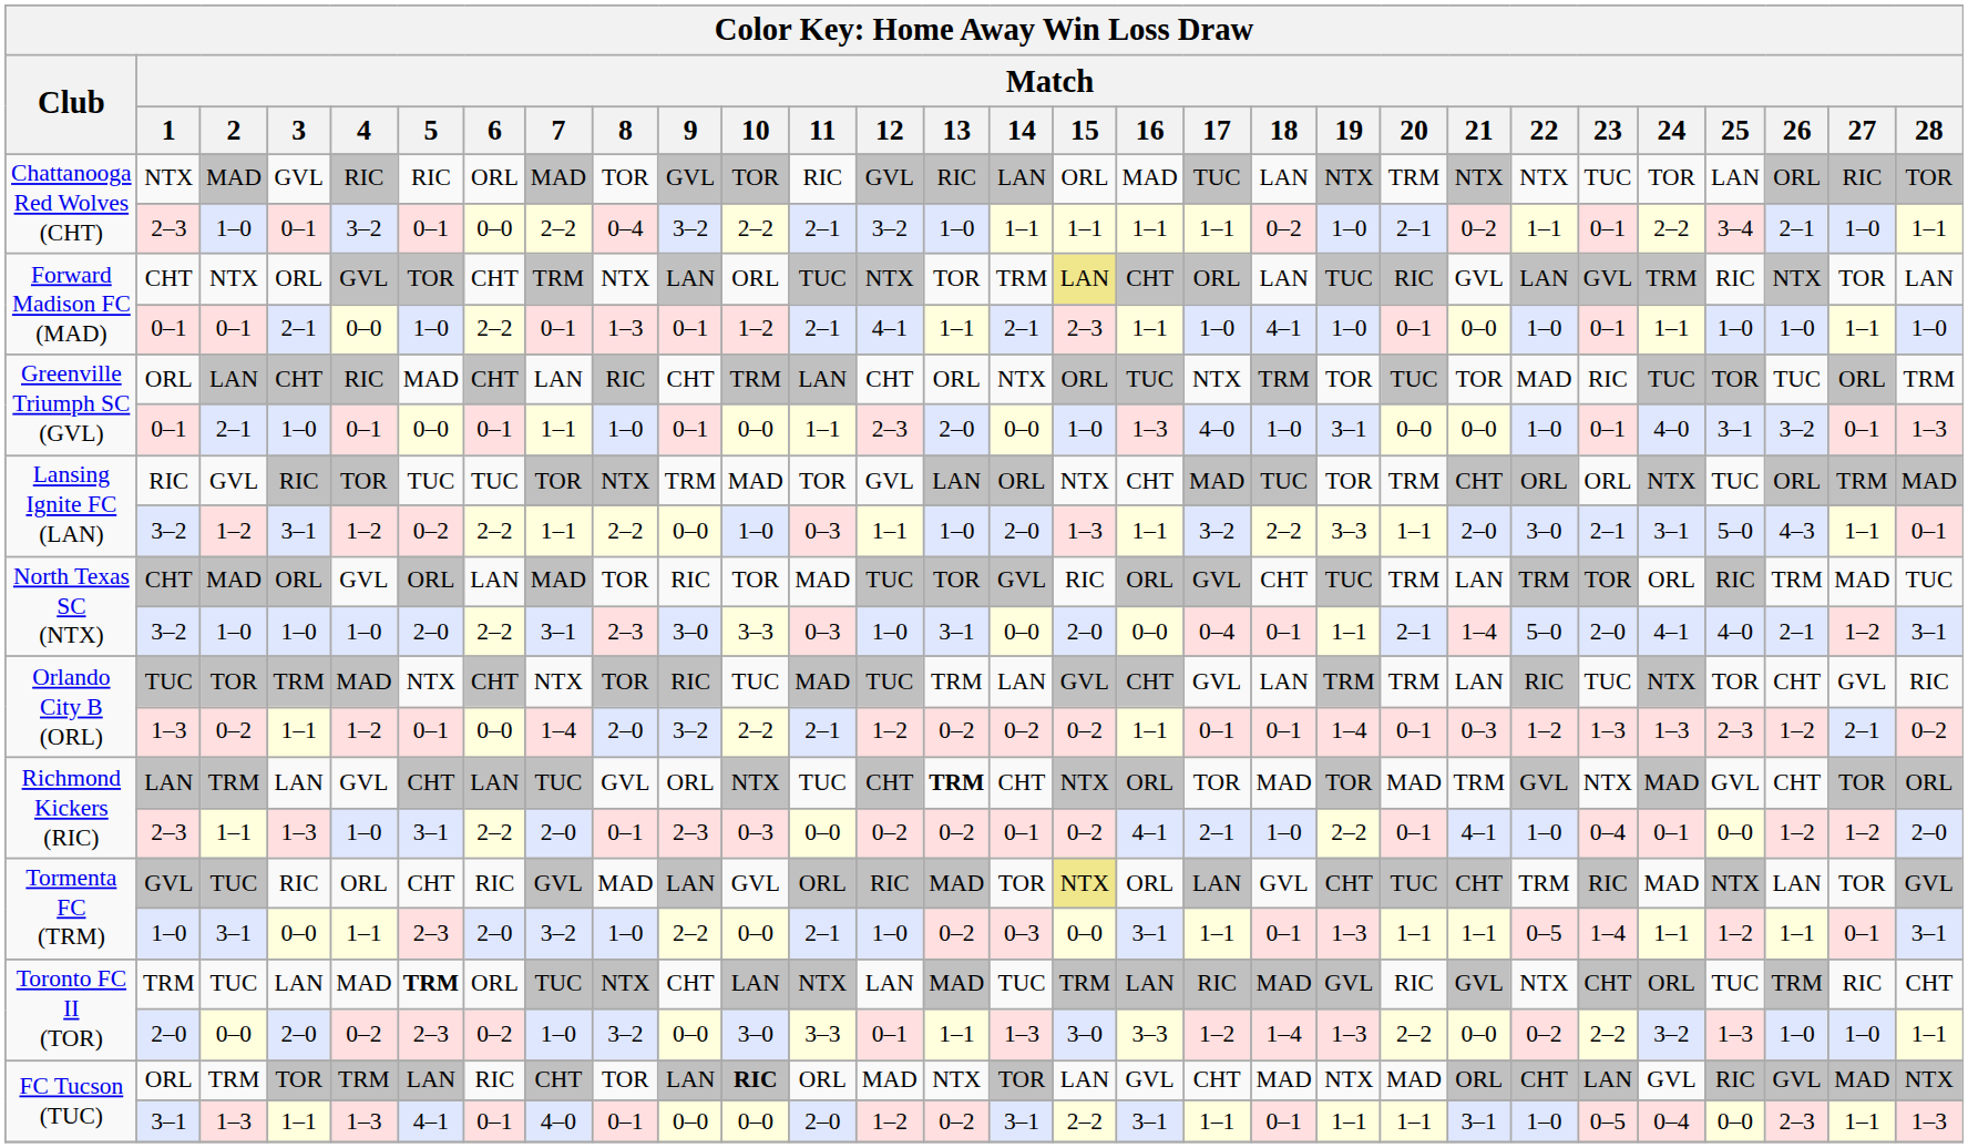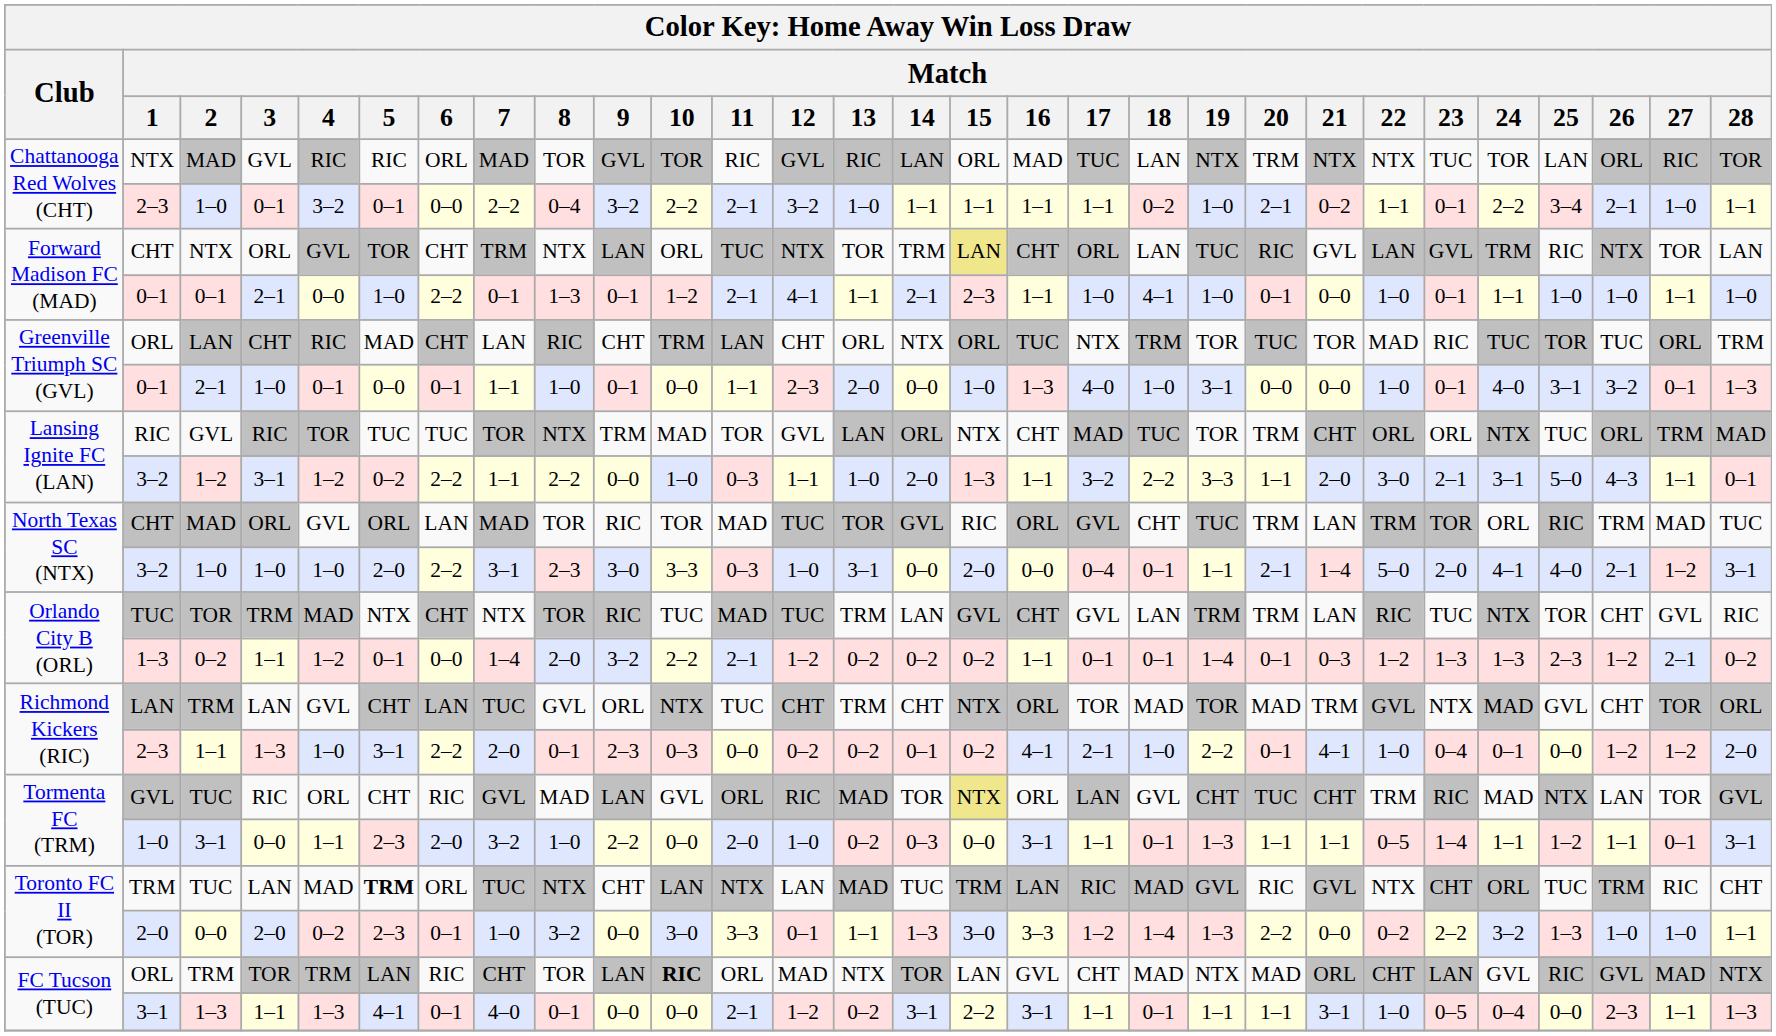row 16 | Match / 13: bold -> normal
row 19 | Match / 11: 2–1 -> 2–0
row 21 | Match / 6: 0–2 -> 0–1
row 23 | Match / 11: 2–0 -> 2–1
